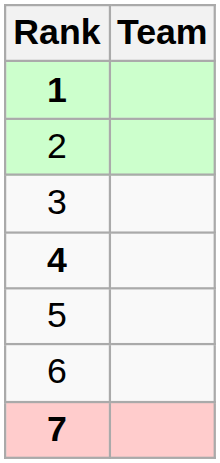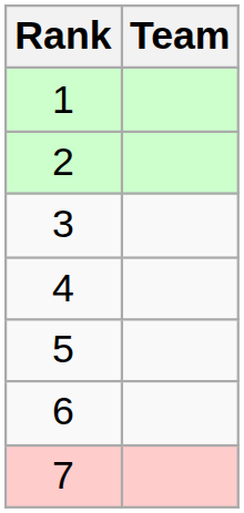1 | Rank: bold -> normal
4 | Rank: bold -> normal
7 | Rank: bold -> normal
